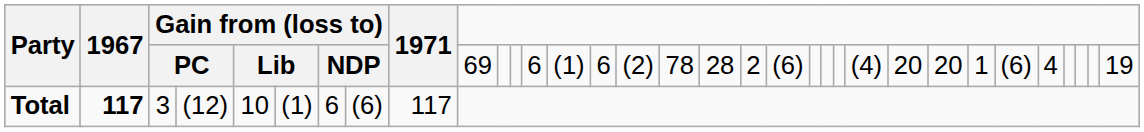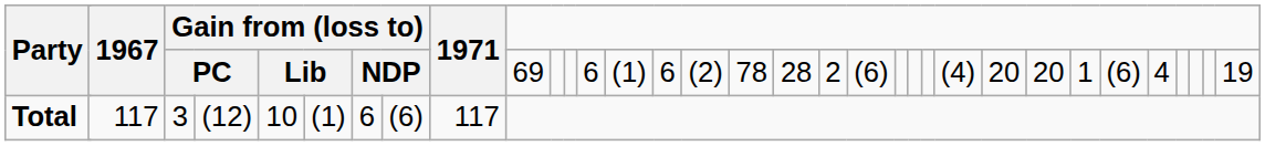row 3 | 1967: bold -> normal
